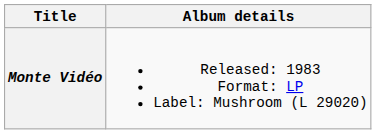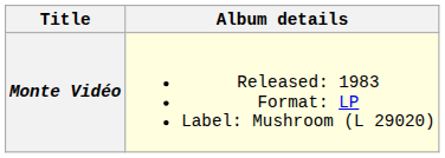Monte Vidéo | Album details: no background -> lightyellow background
